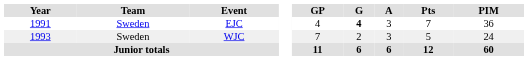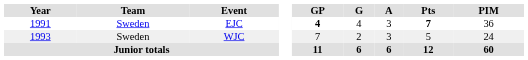EJC | GP: normal -> bold
EJC | G: bold -> normal
EJC | Pts: normal -> bold
